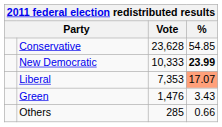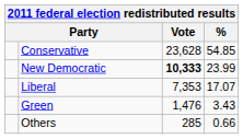New Democratic | Vote: normal -> bold
New Democratic | %: bold -> normal
Liberal | %: lightsalmon background -> no background
